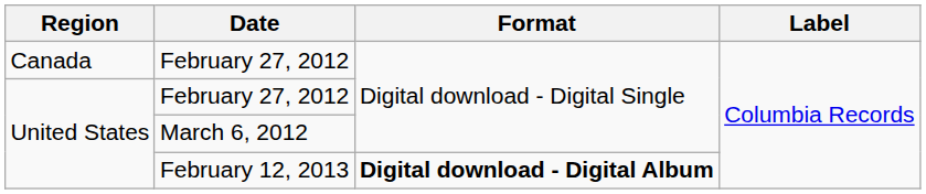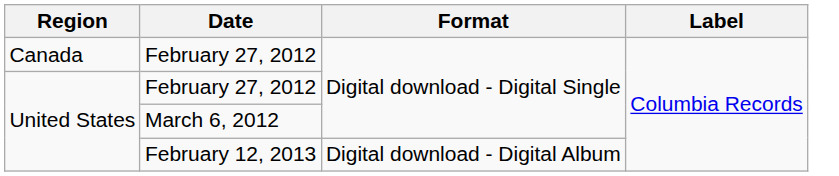February 12, 2013 | Format: bold -> normal
